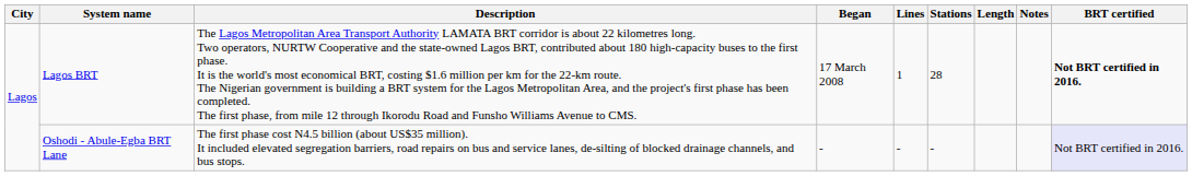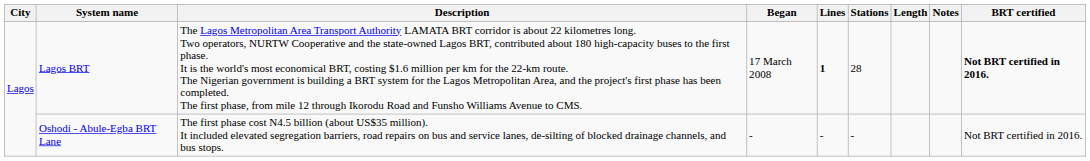Lagos BRT | Lines: normal -> bold
Oshodi - Abule-Egba BRT Lane | BRT certified: lavender background -> no background
